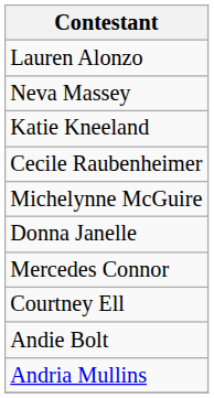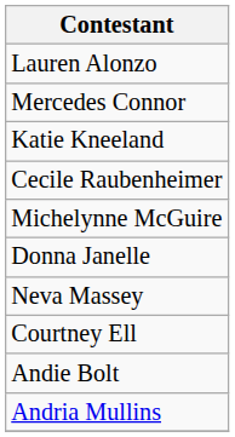row 3 | column 1: Neva Massey -> Mercedes Connor
row 8 | column 1: Mercedes Connor -> Neva Massey
